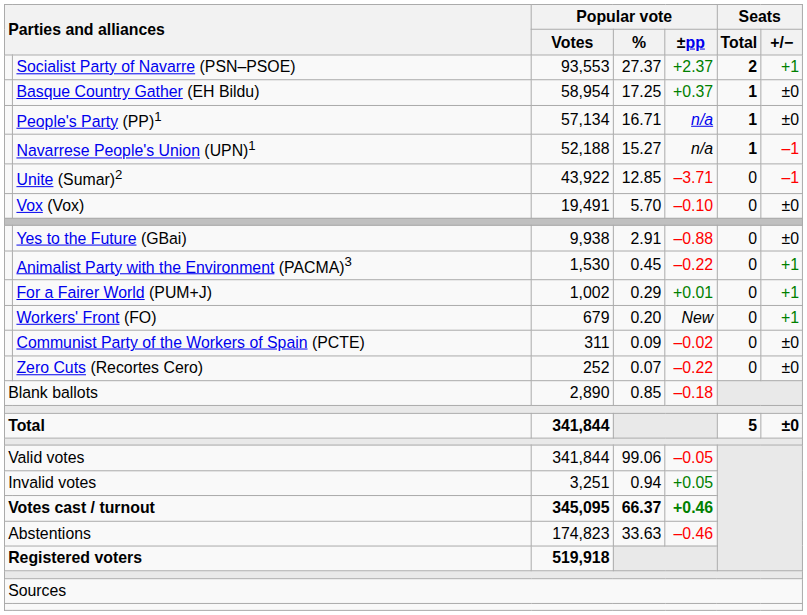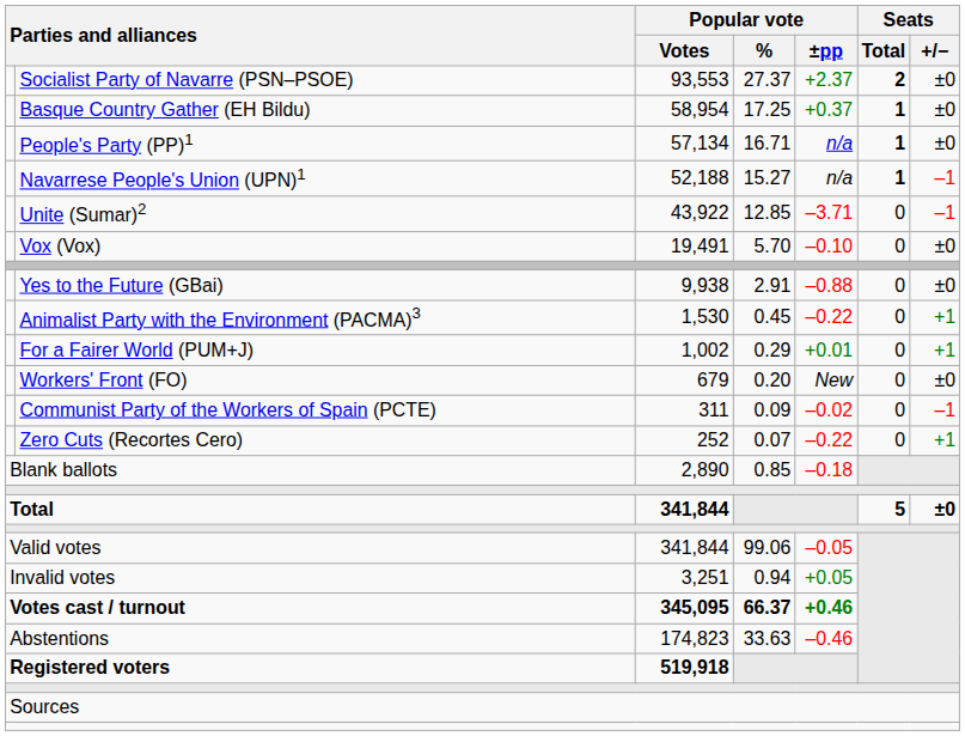Socialist Party of Navarre (PSN–PSOE) | Seats / +/−: +1 -> ±0
Workers' Front (FO) | Seats / +/−: +1 -> ±0
Communist Party of the Workers of Spain (PCTE) | Seats / +/−: ±0 -> –1
Zero Cuts (Recortes Cero) | Seats / +/−: ±0 -> +1
